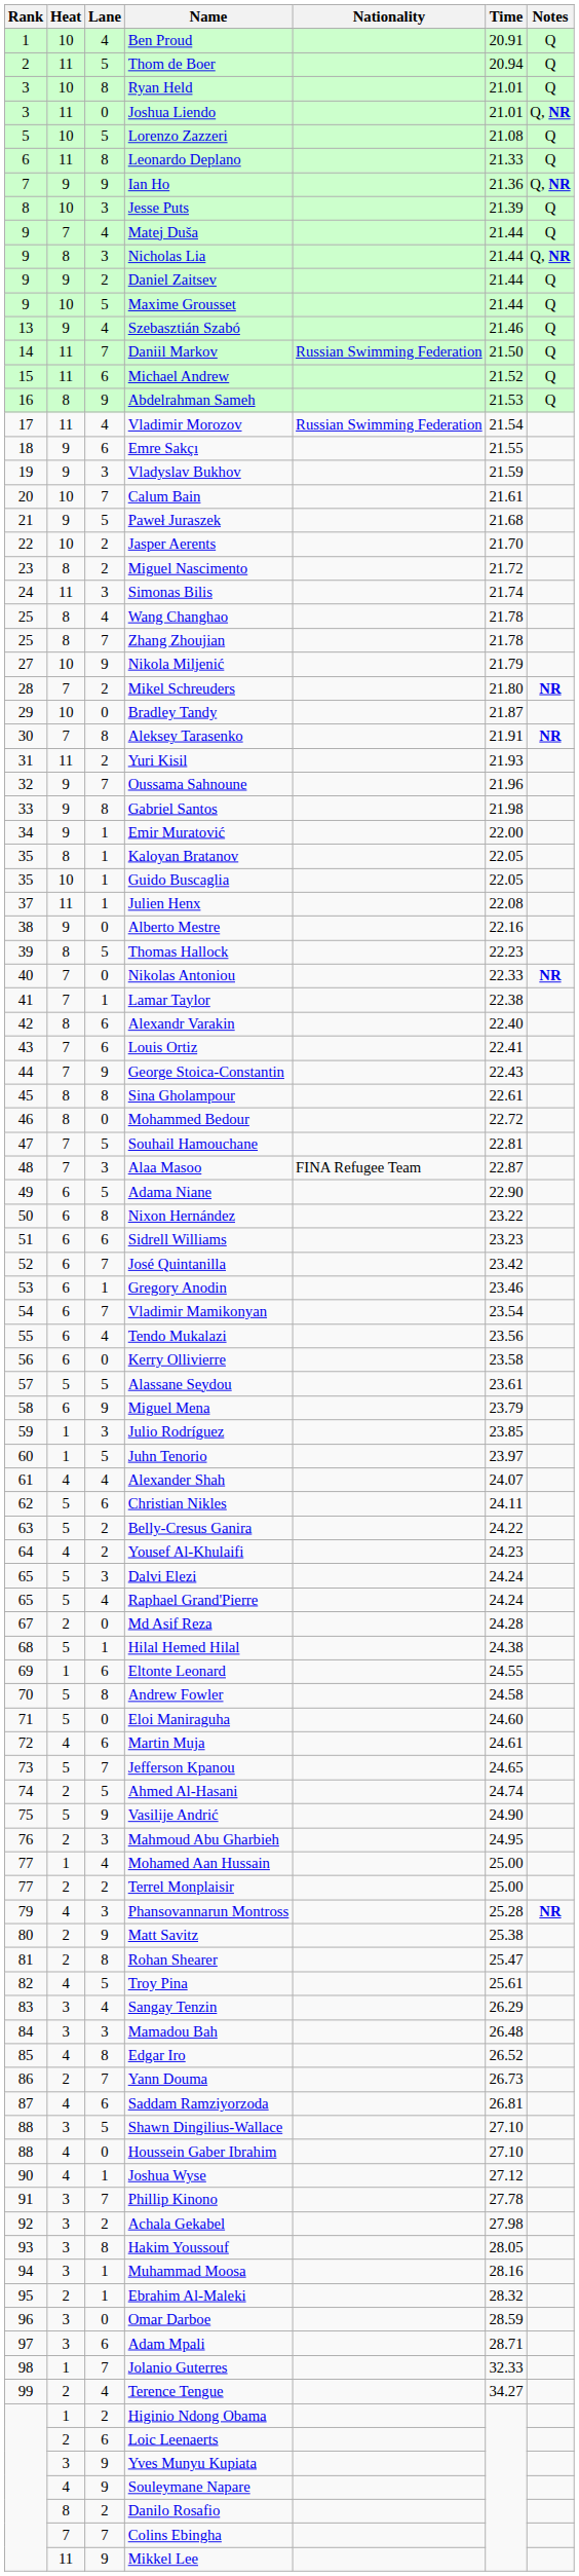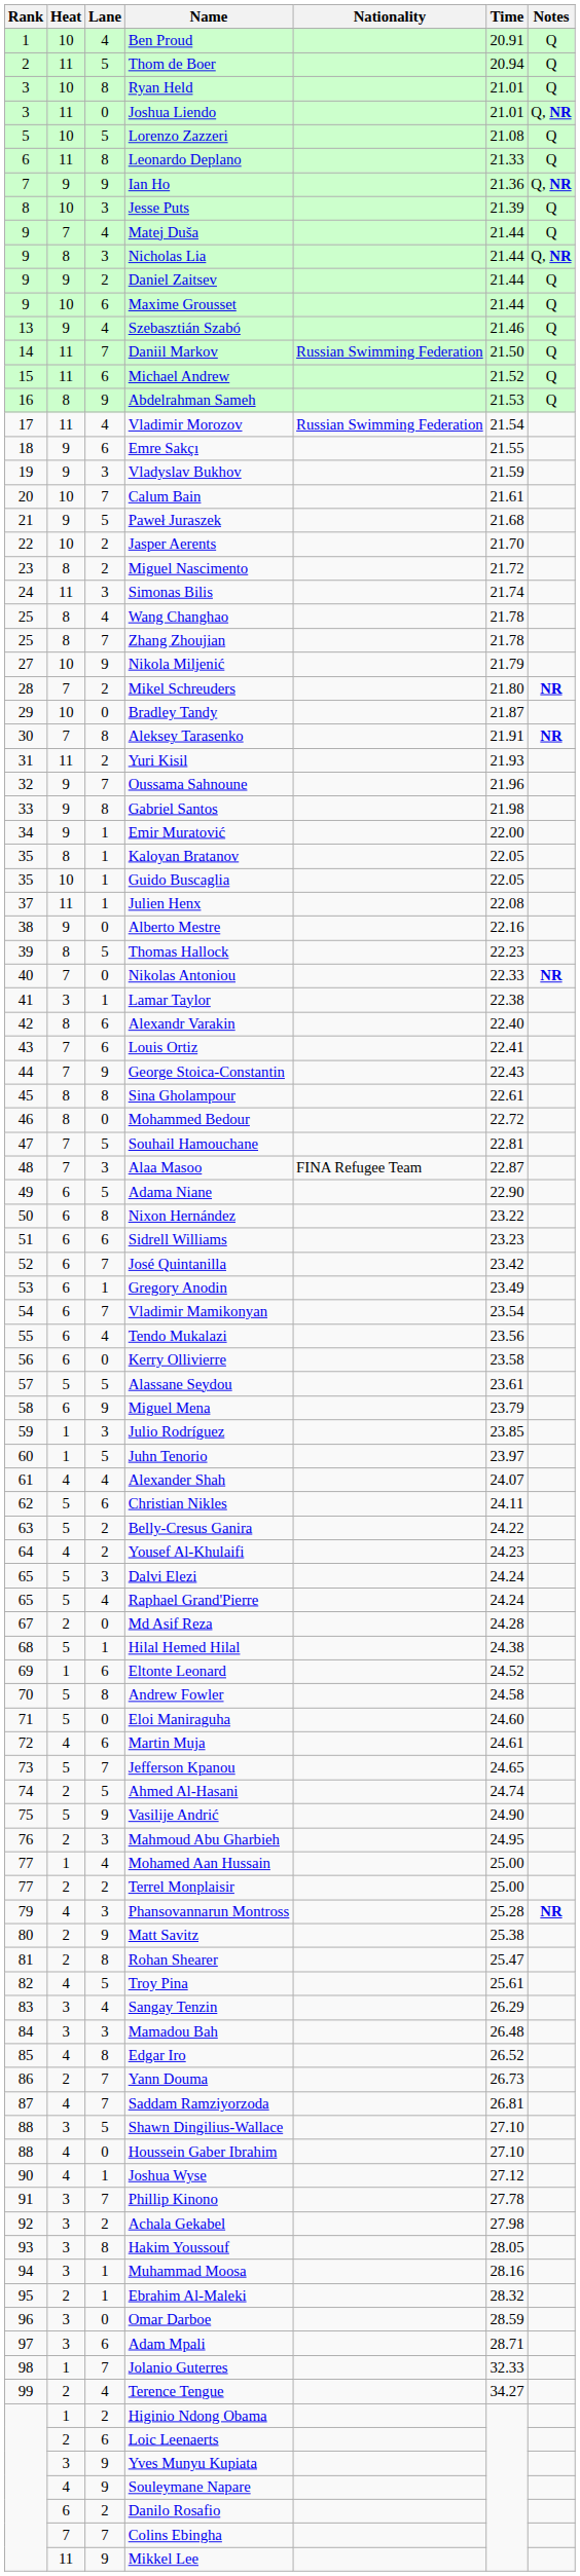Maxime Grousset | Lane: 5 -> 6
Lamar Taylor | Heat: 7 -> 3
Gregory Anodin | Time: 23.46 -> 23.49
Eltonte Leonard | Time: 24.55 -> 24.52
Saddam Ramziyorzoda | Lane: 6 -> 7
Danilo Rosafio | Heat: 8 -> 6
